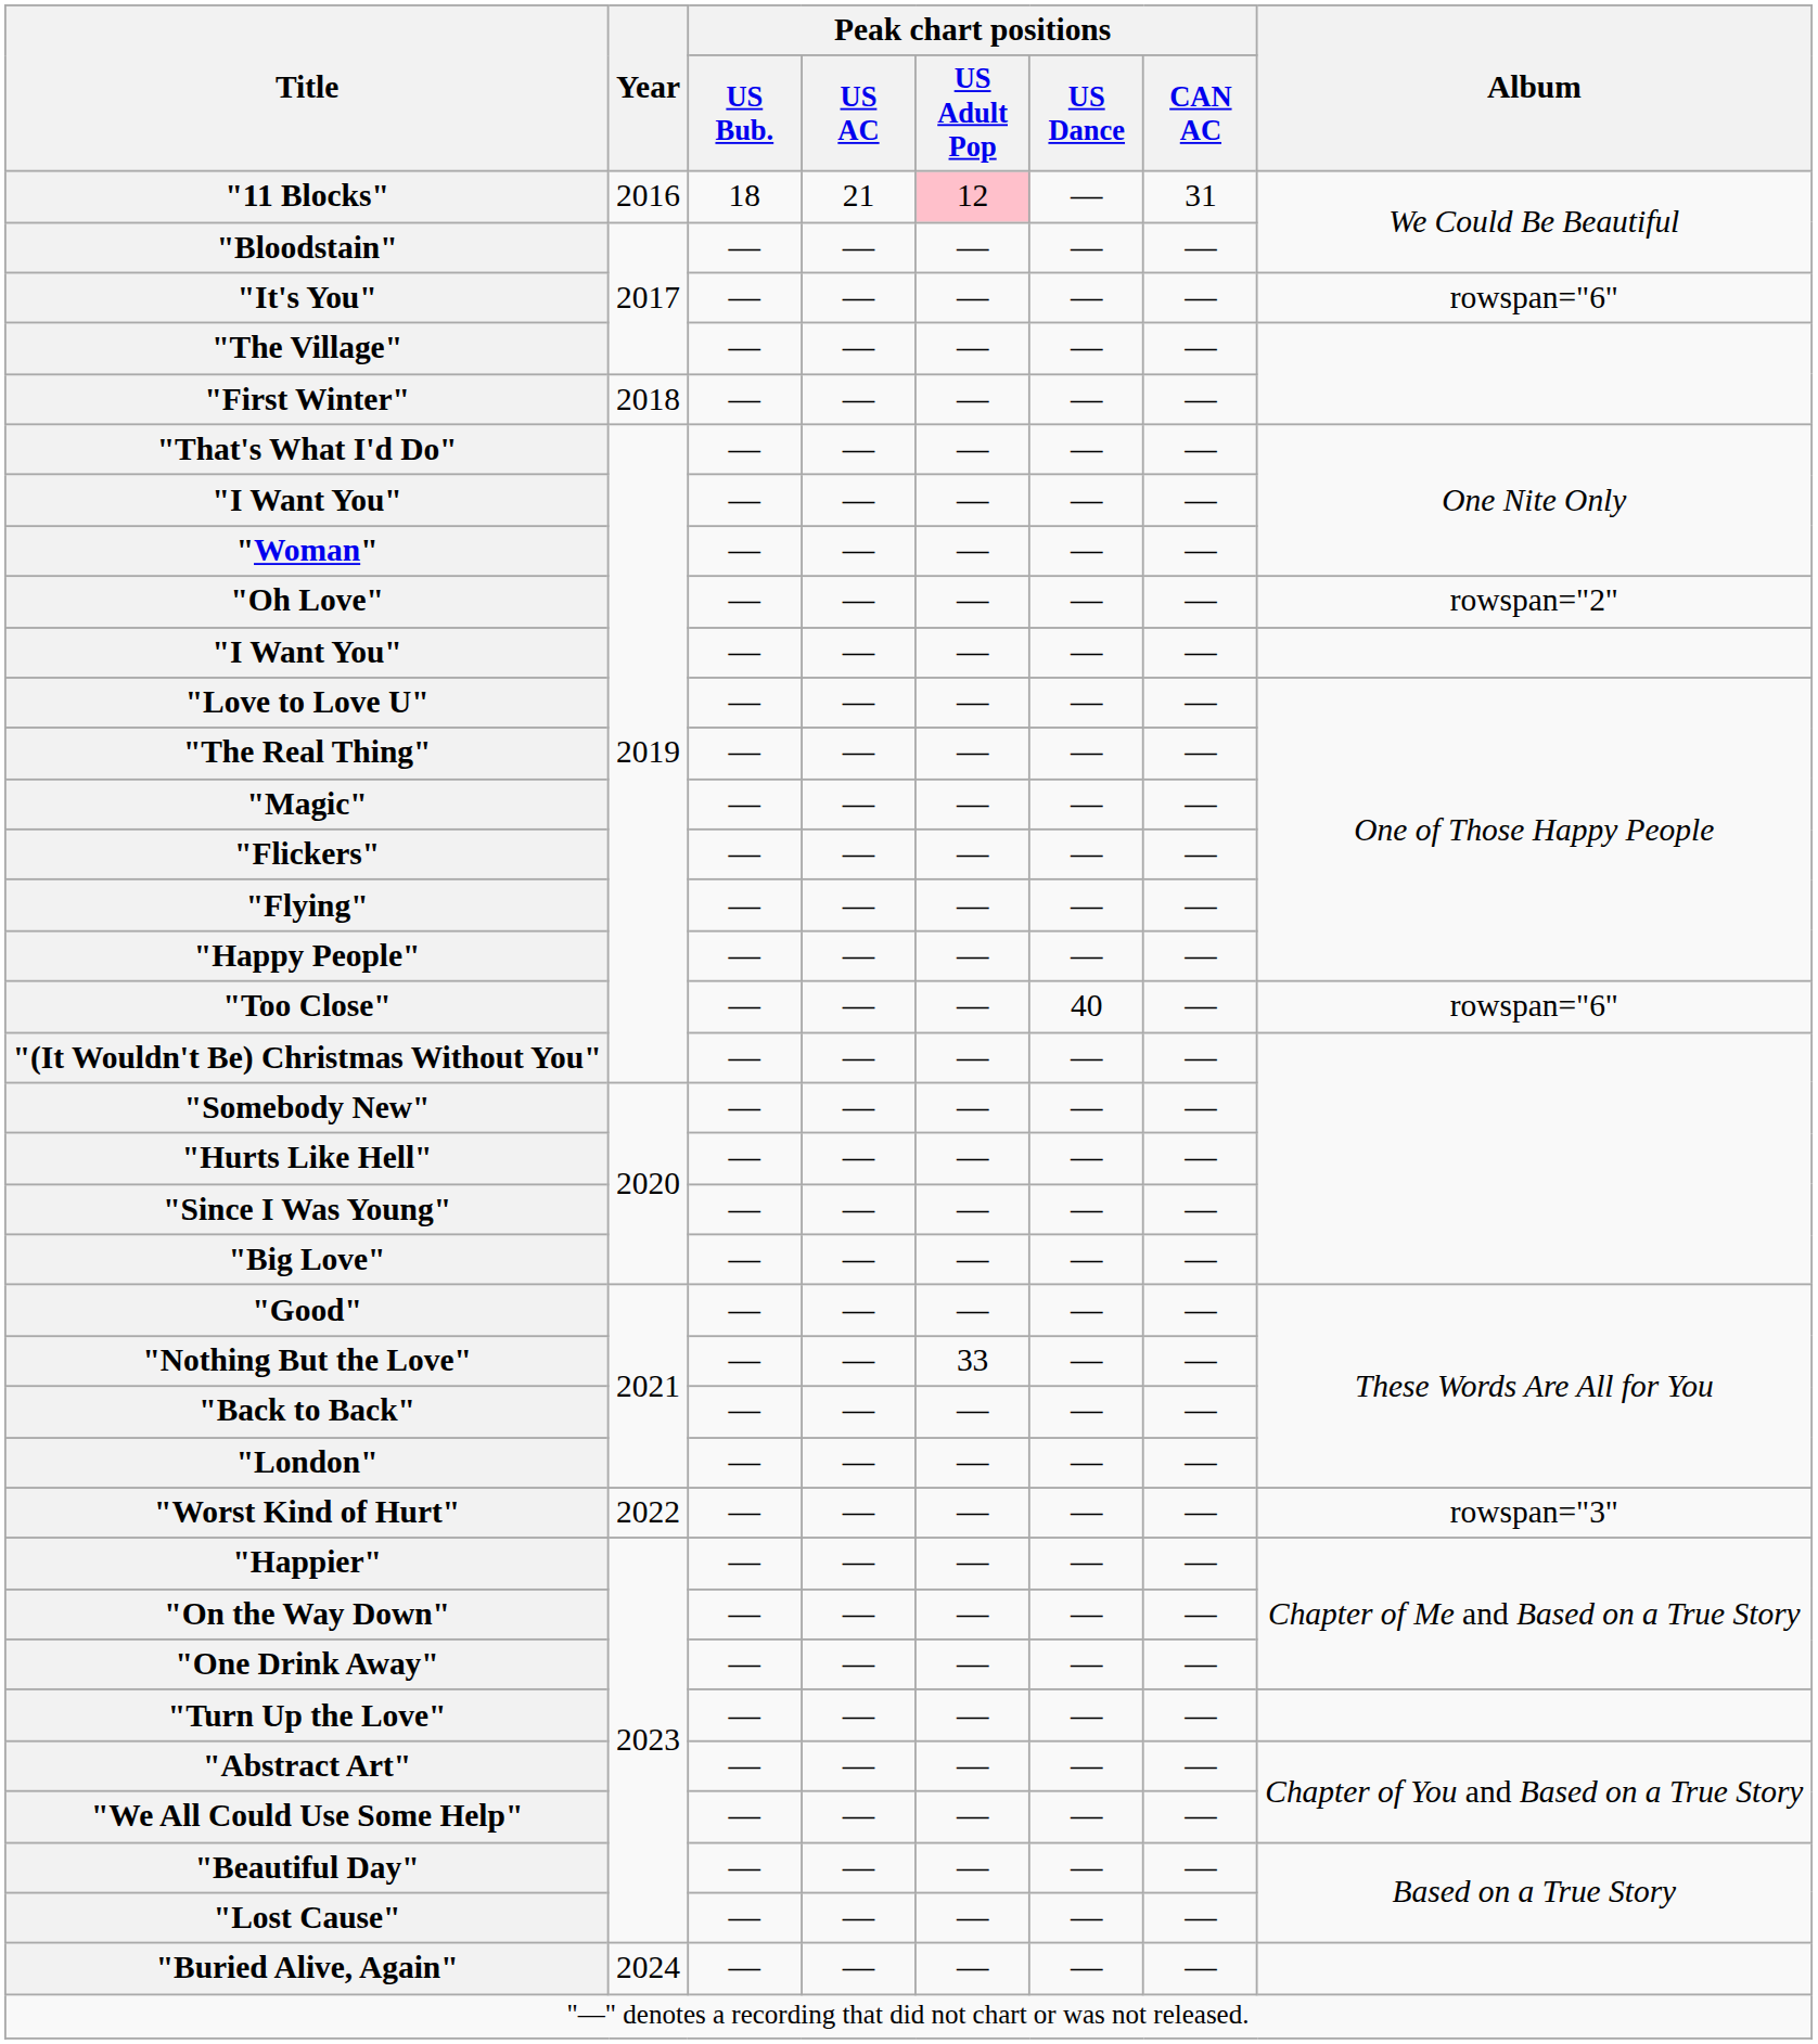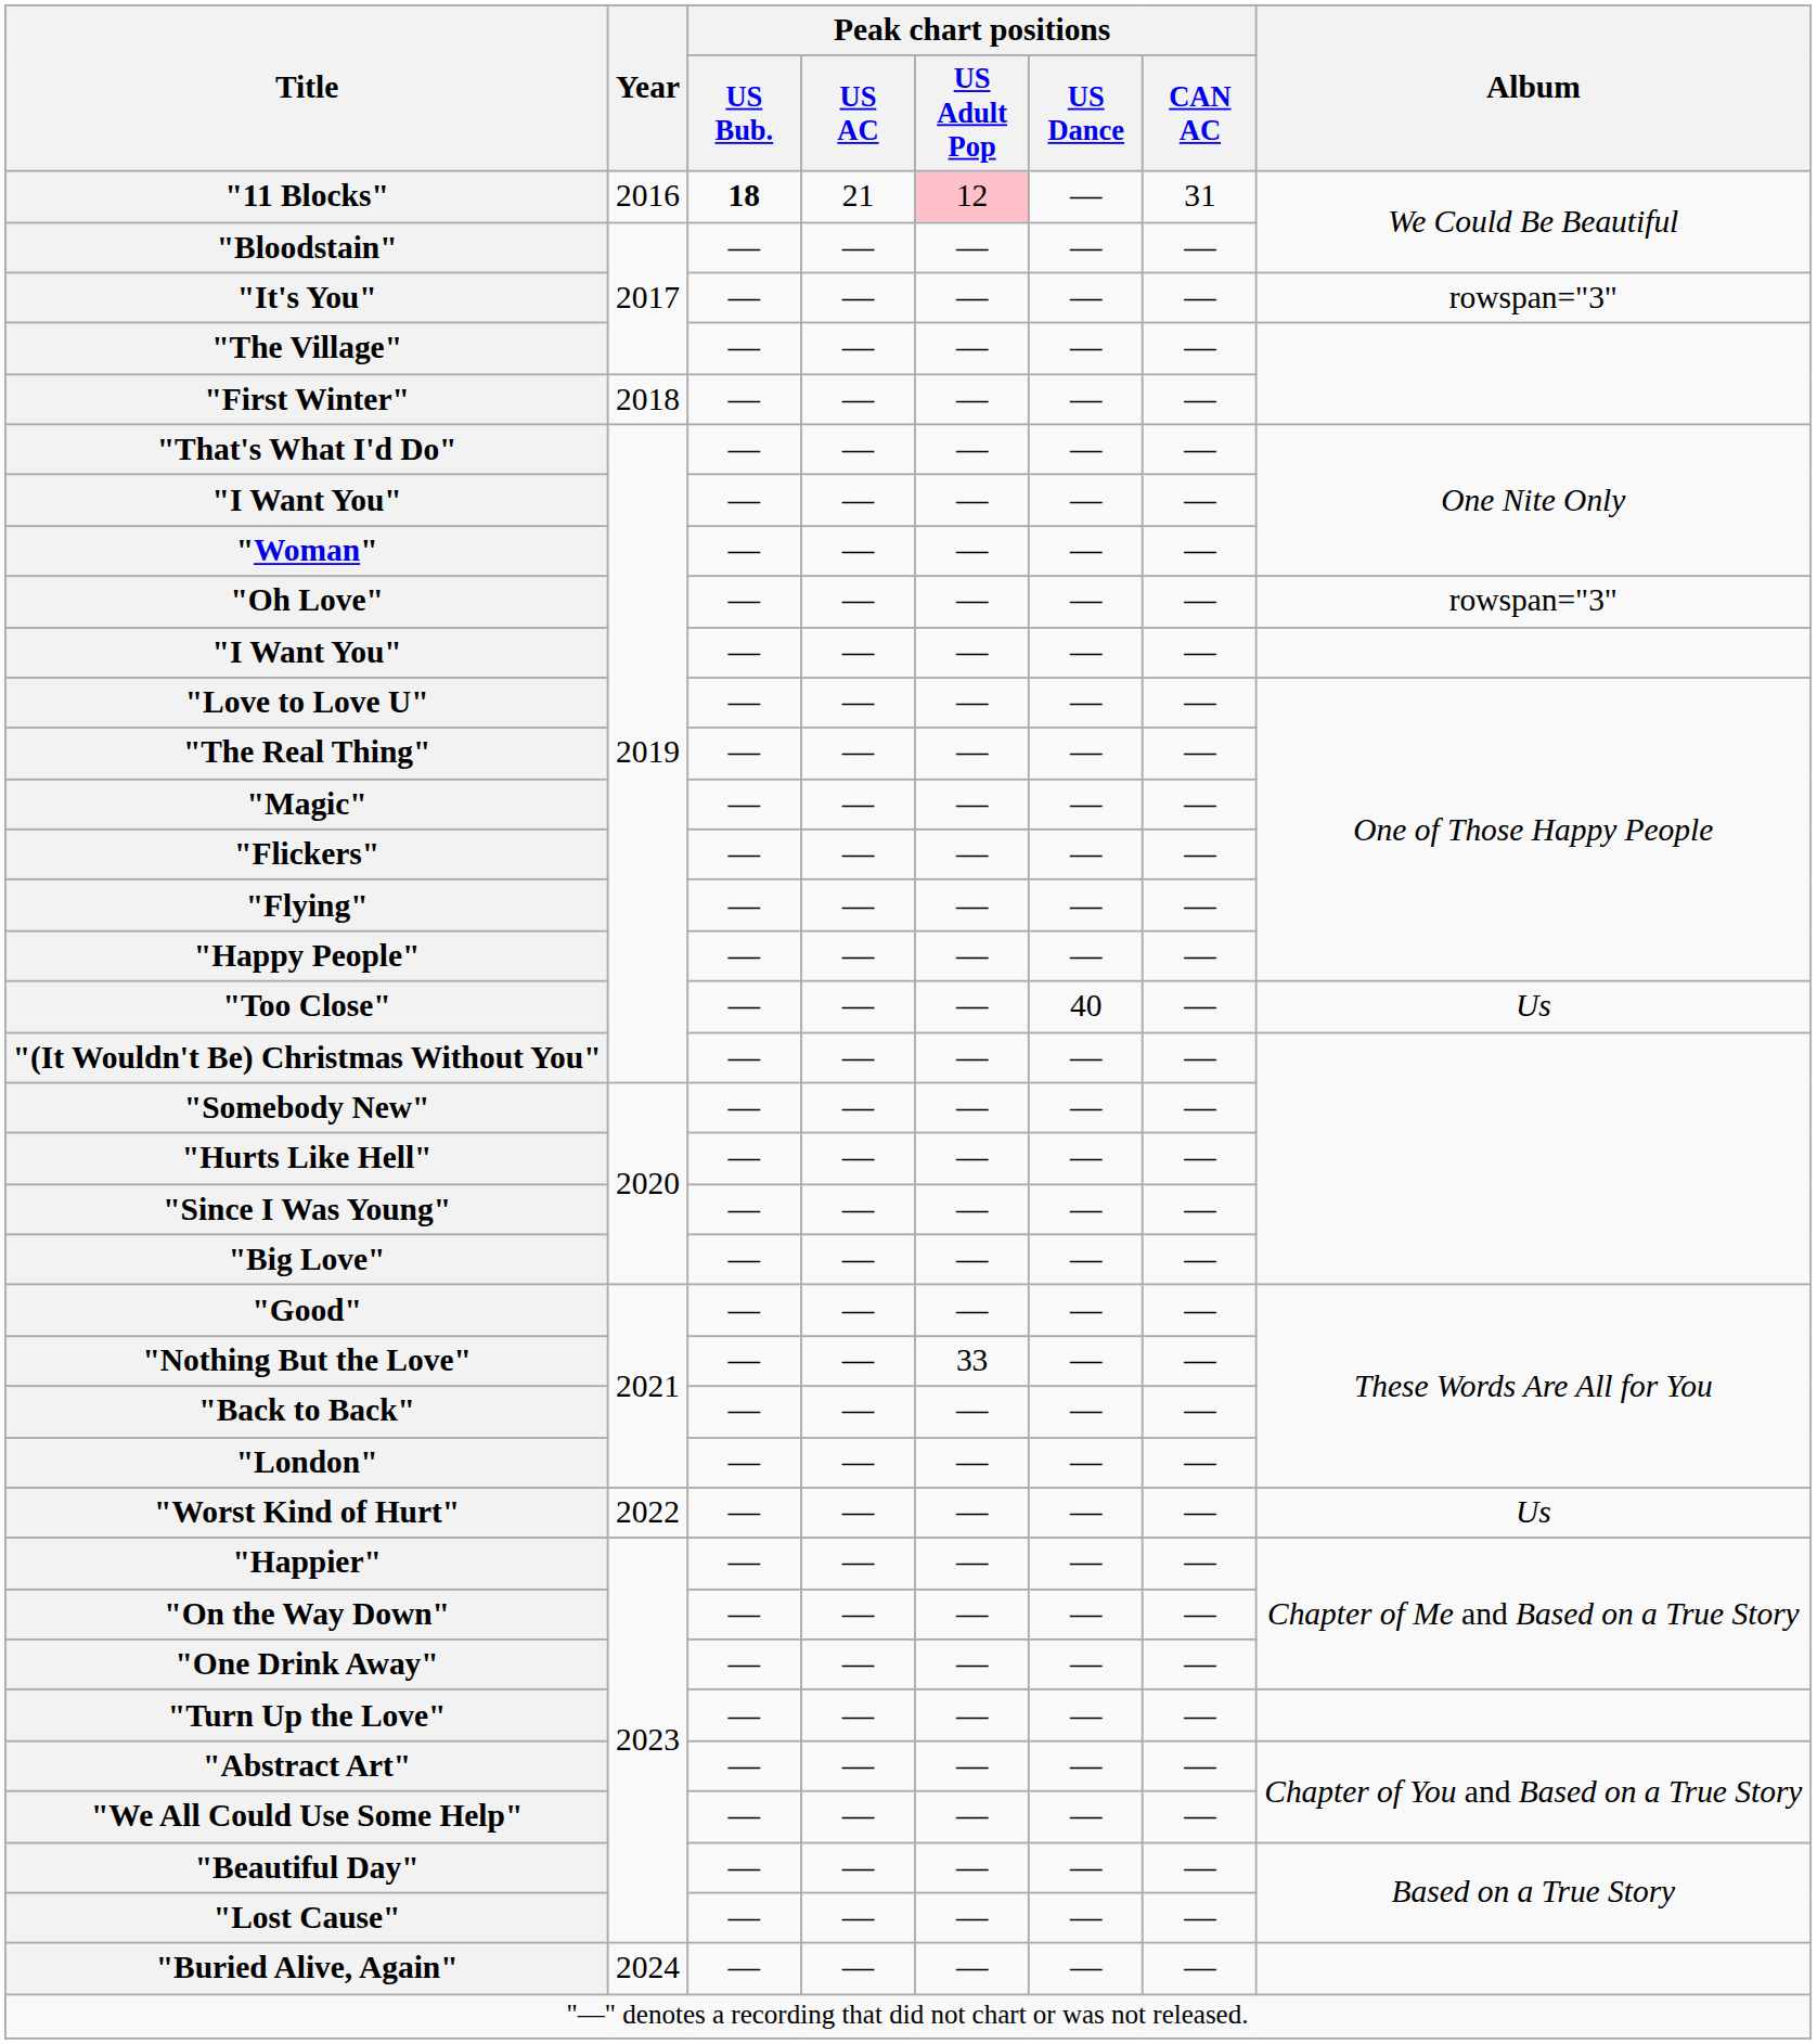"11 Blocks" | Peak chart positions / US Bub.: normal -> bold
"It's You" | Album: rowspan="6" -> rowspan="3"
"Oh Love" | Album: rowspan="2" -> rowspan="3"
"Too Close" | Album: rowspan="6" -> Us
"Worst Kind of Hurt" | Album: rowspan="3" -> Us
